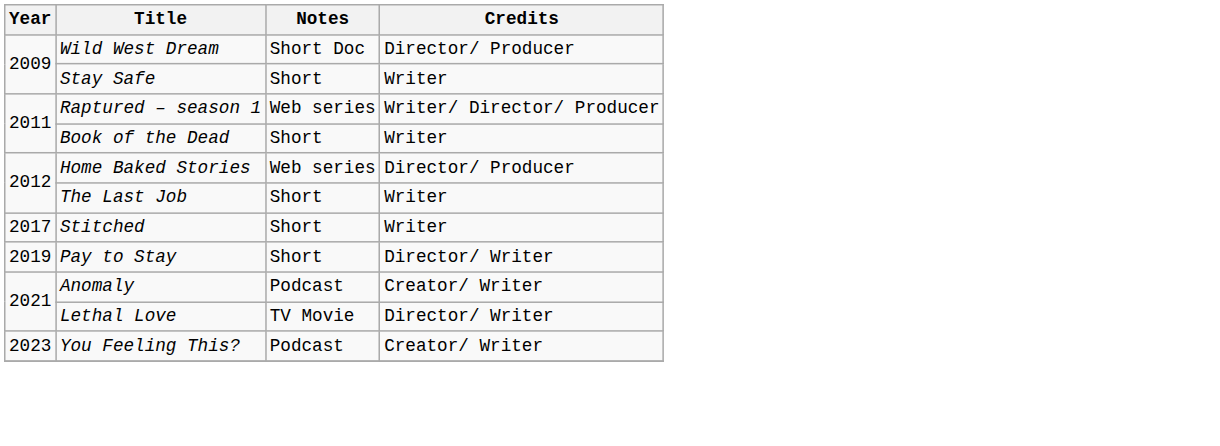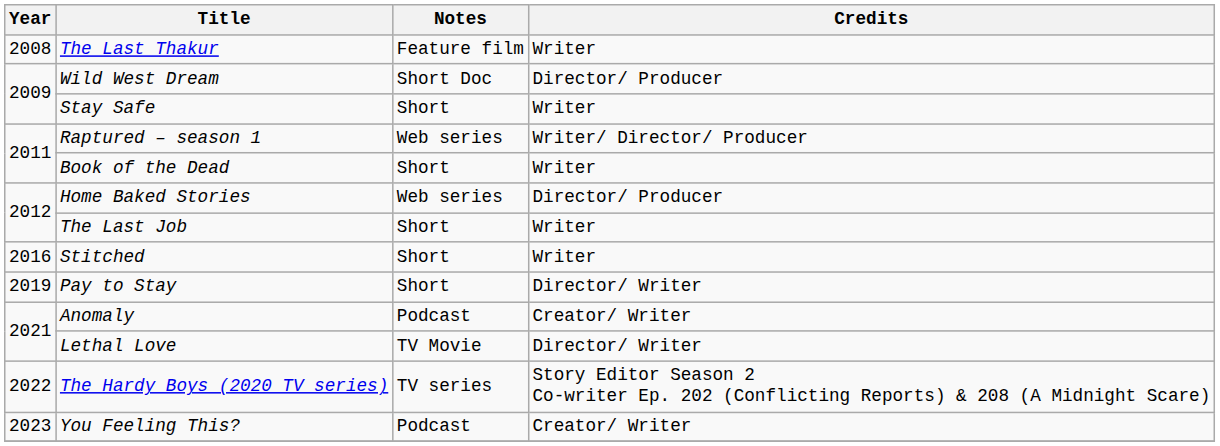+ row: 2008 | The Last Thakur | Feature film | Writer
Stitched | Year: 2017 -> 2016
+ row: 2022 | The Hardy Boys (2020 TV series) | TV series | Story Editor Season 2 Co-writer Ep. 202 (Conflicting Reports) & 208 (A Midnight Scare)
